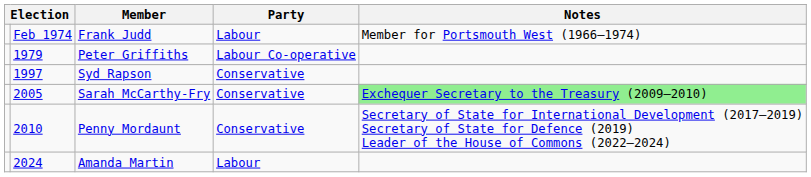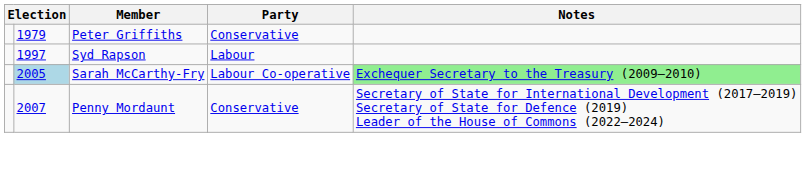- row: Feb 1974 | Frank Judd | Labour | Member for Portsmouth West (1966–1974)
Peter Griffiths | Party: Labour Co-operative -> Conservative
Syd Rapson | Party: Conservative -> Labour
Sarah McCarthy-Fry | column 2: no background -> lightblue background
Sarah McCarthy-Fry | Party: Conservative -> Labour Co-operative
Penny Mordaunt | column 2: 2010 -> 2007
- row: 2024 | Amanda Martin | Labour
